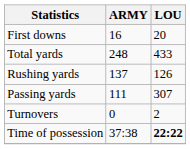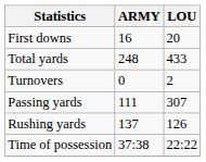rows swapped: Rushing yards <-> Turnovers
Time of possession | LOU: bold -> normal
